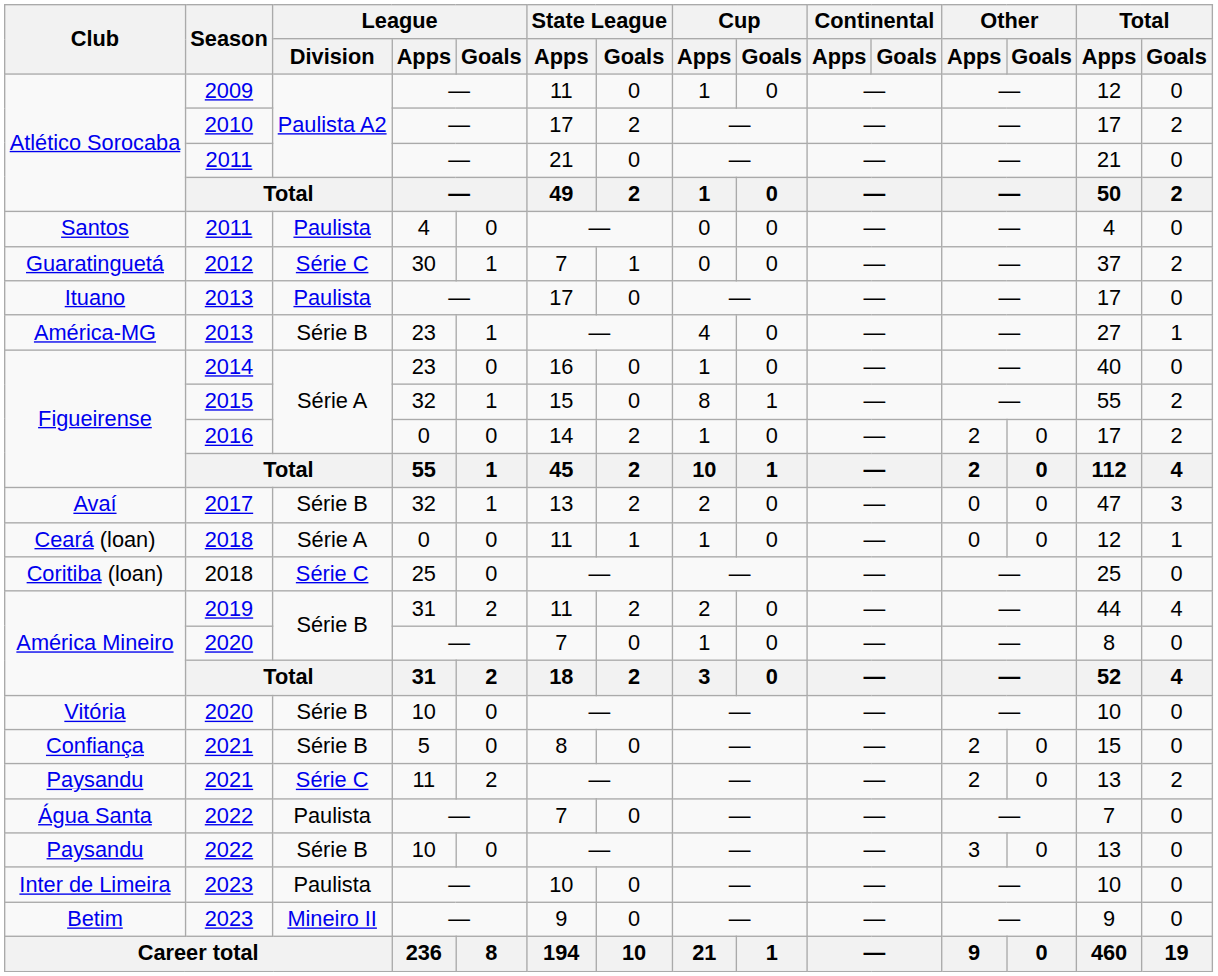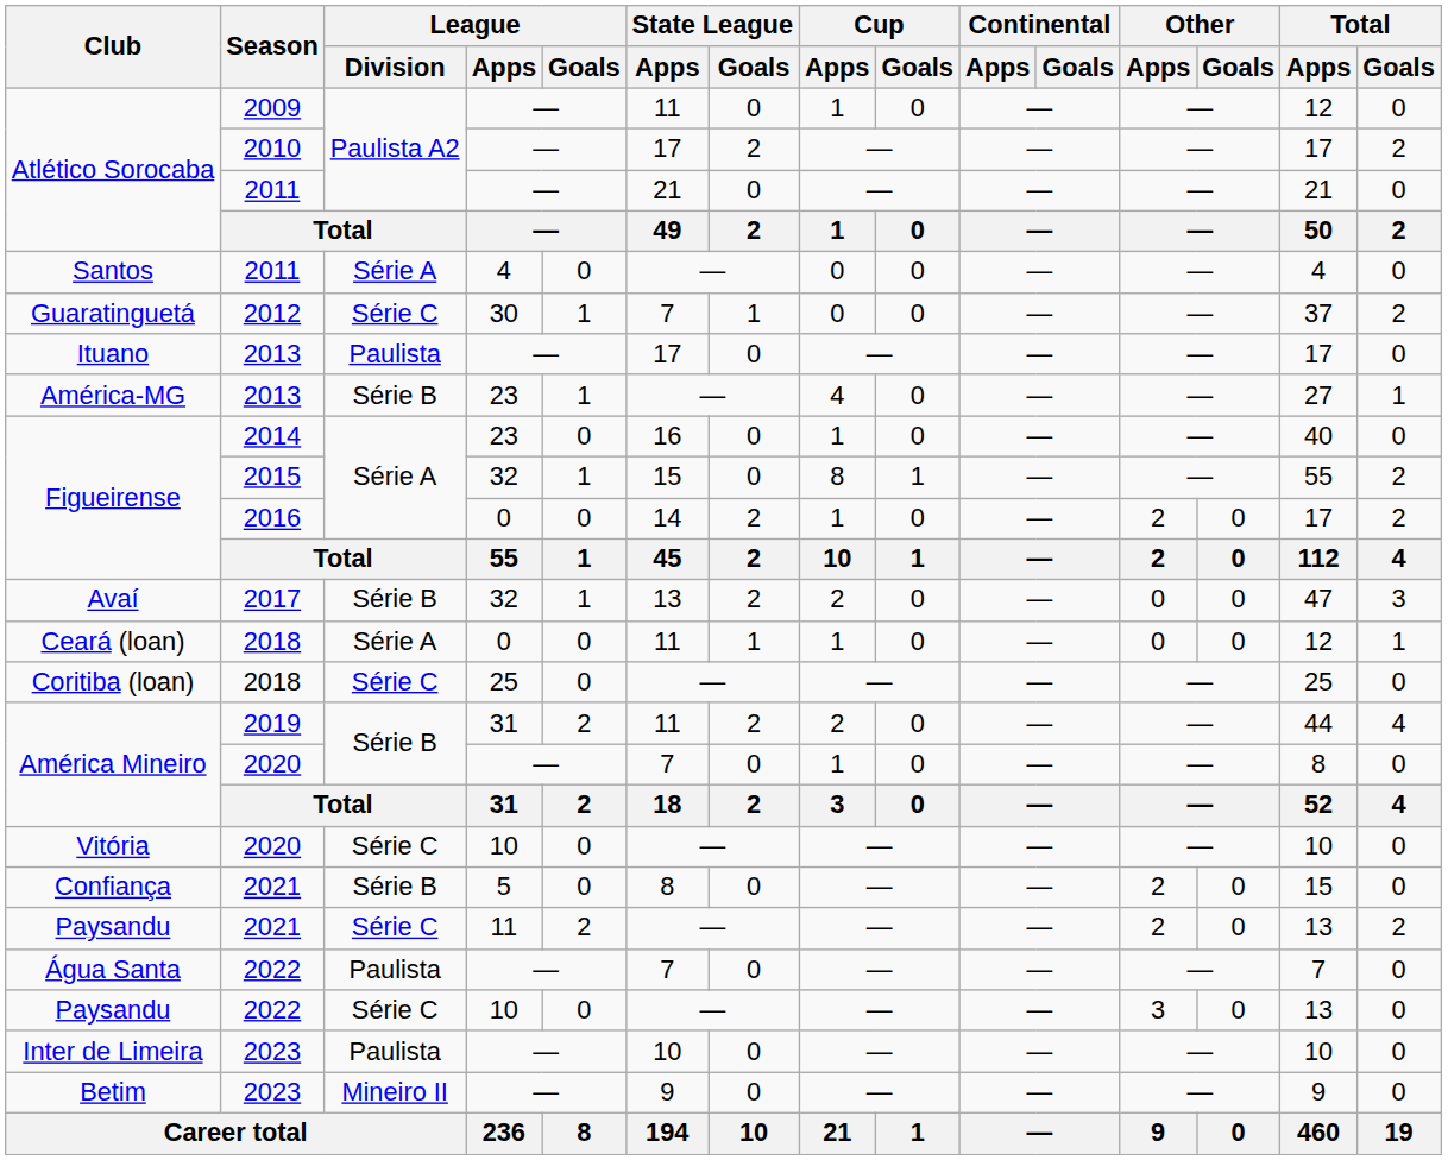Santos | League / Division: Paulista -> Série A
Vitória | League / Division: Série B -> Série C
Paysandu / 2022 | League / Division: Série B -> Série C
